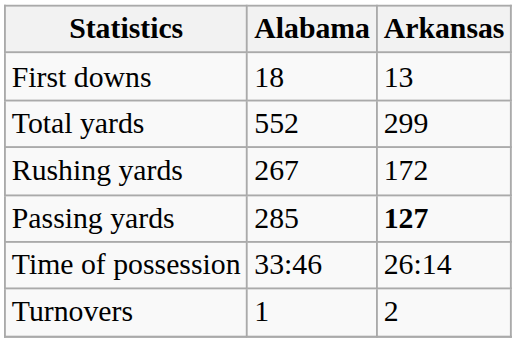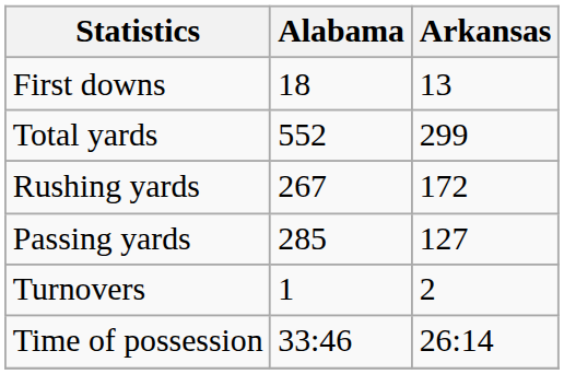Passing yards | Arkansas: bold -> normal
rows swapped: Turnovers <-> Time of possession
